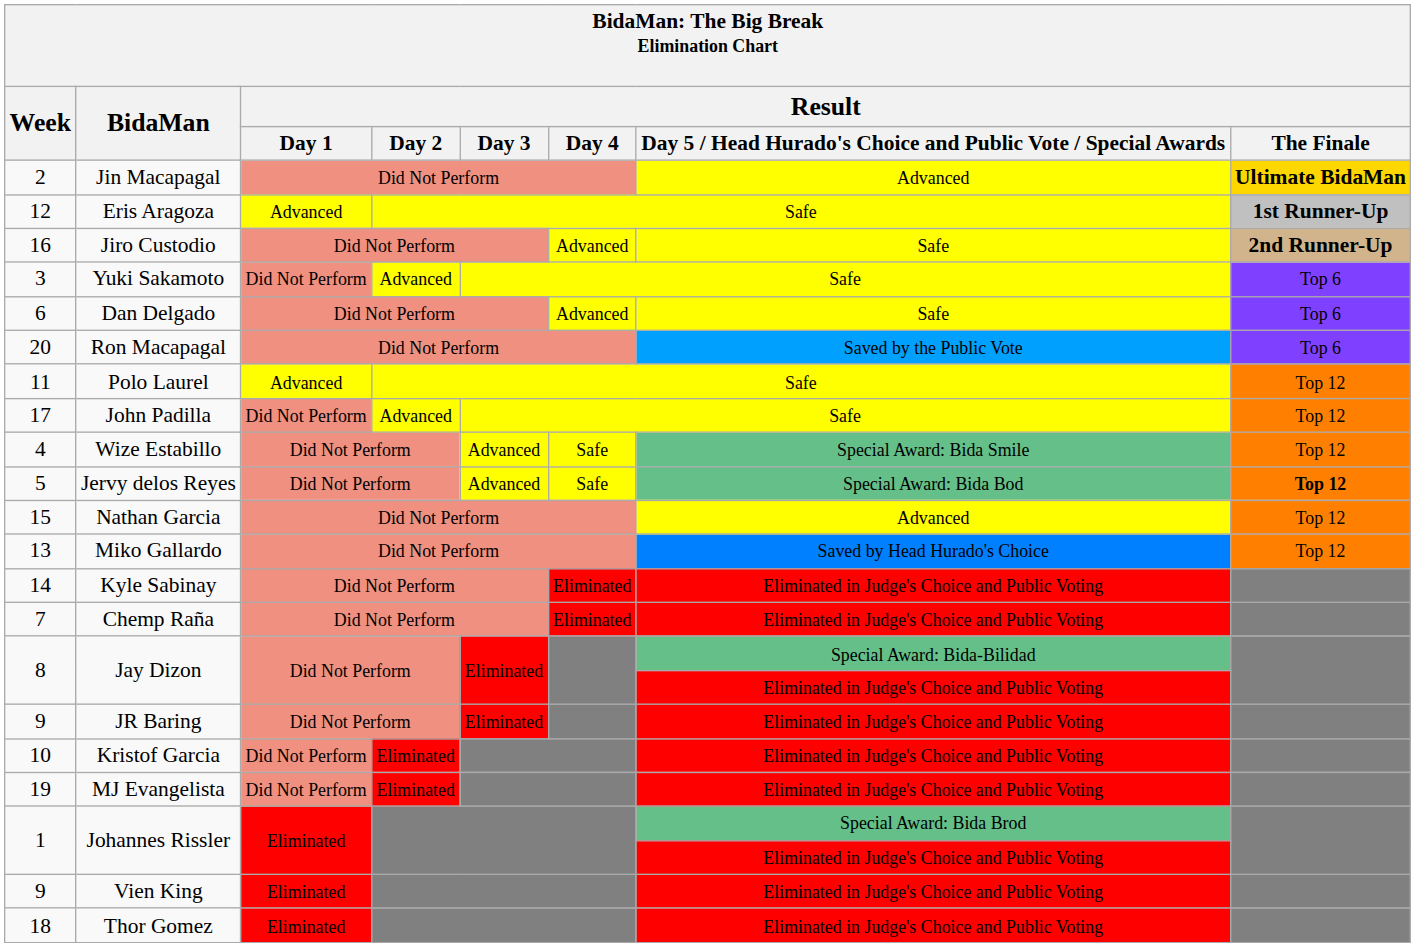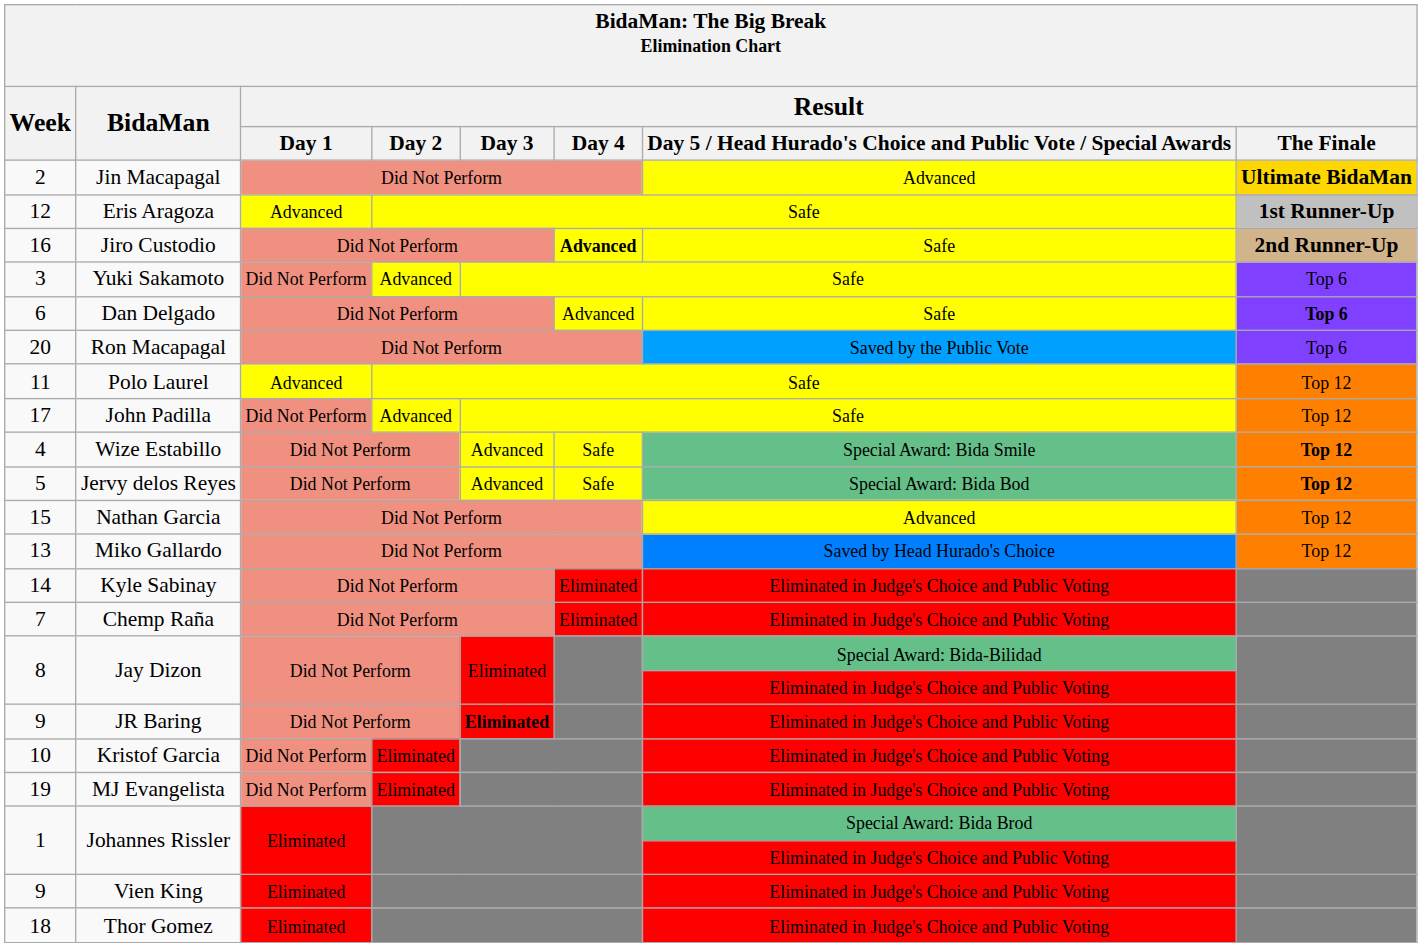Jiro Custodio | Result / Day 4: normal -> bold
Dan Delgado | Result / The Finale: normal -> bold
Wize Estabillo | Result / The Finale: normal -> bold
JR Baring | Result / Day 3: normal -> bold
